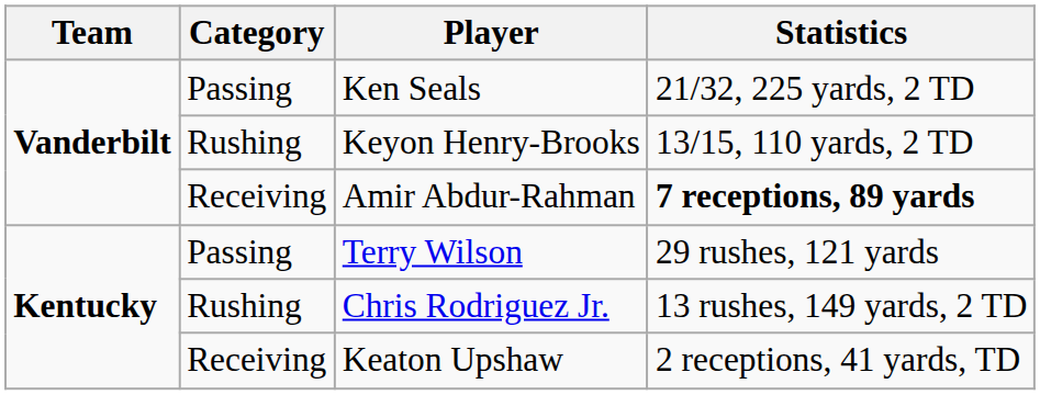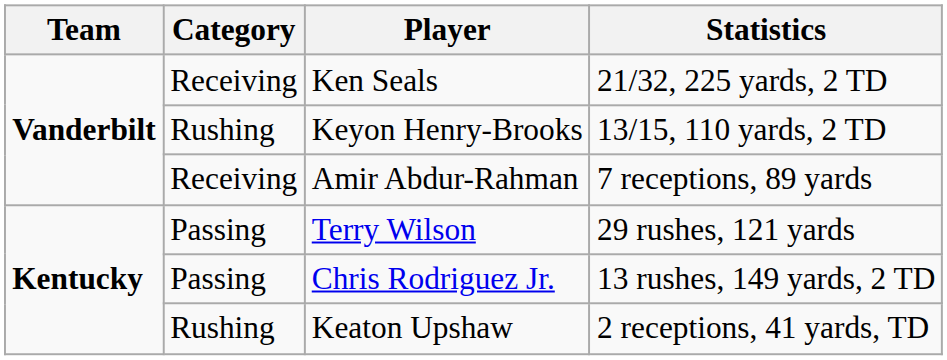Ken Seals | Category: Passing -> Receiving
Amir Abdur-Rahman | Statistics: bold -> normal
Chris Rodriguez Jr. | Category: Rushing -> Passing
Keaton Upshaw | Category: Receiving -> Rushing
